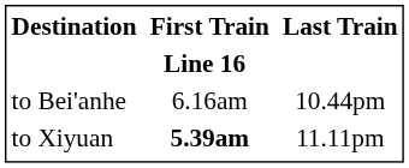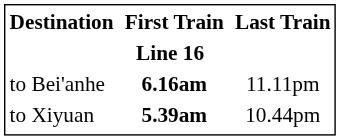to Bei'anhe | First Train: normal -> bold
to Bei'anhe | Last Train: 10.44pm -> 11.11pm
to Xiyuan | Last Train: 11.11pm -> 10.44pm
